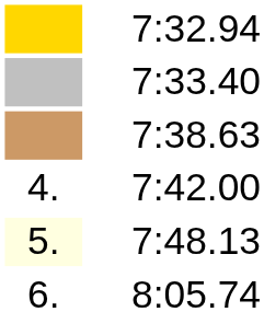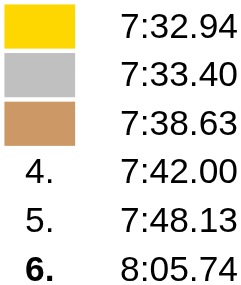7:48.13 | column 1: lightyellow background -> no background
8:05.74 | column 1: normal -> bold
